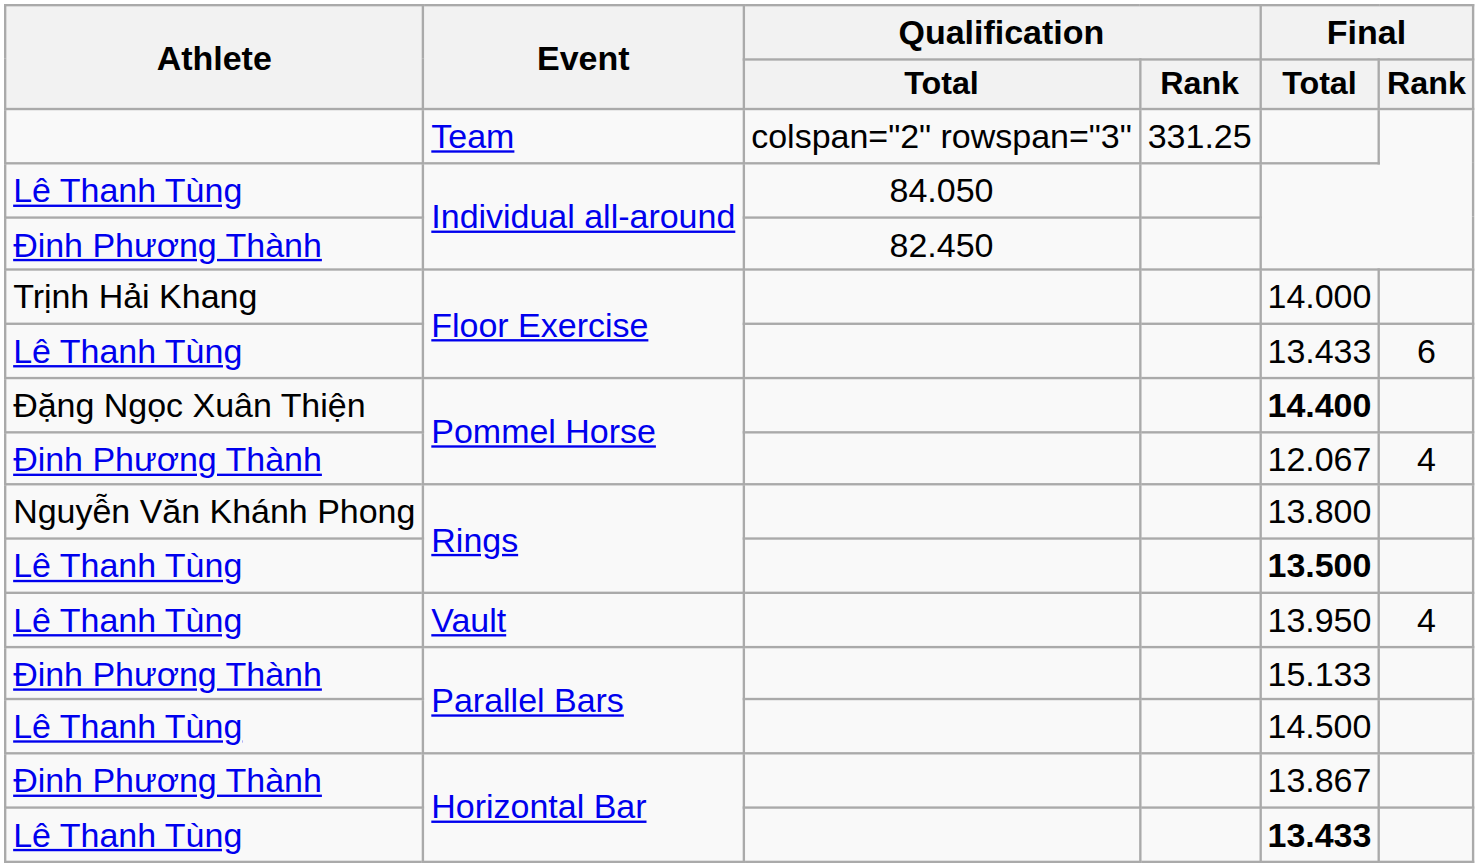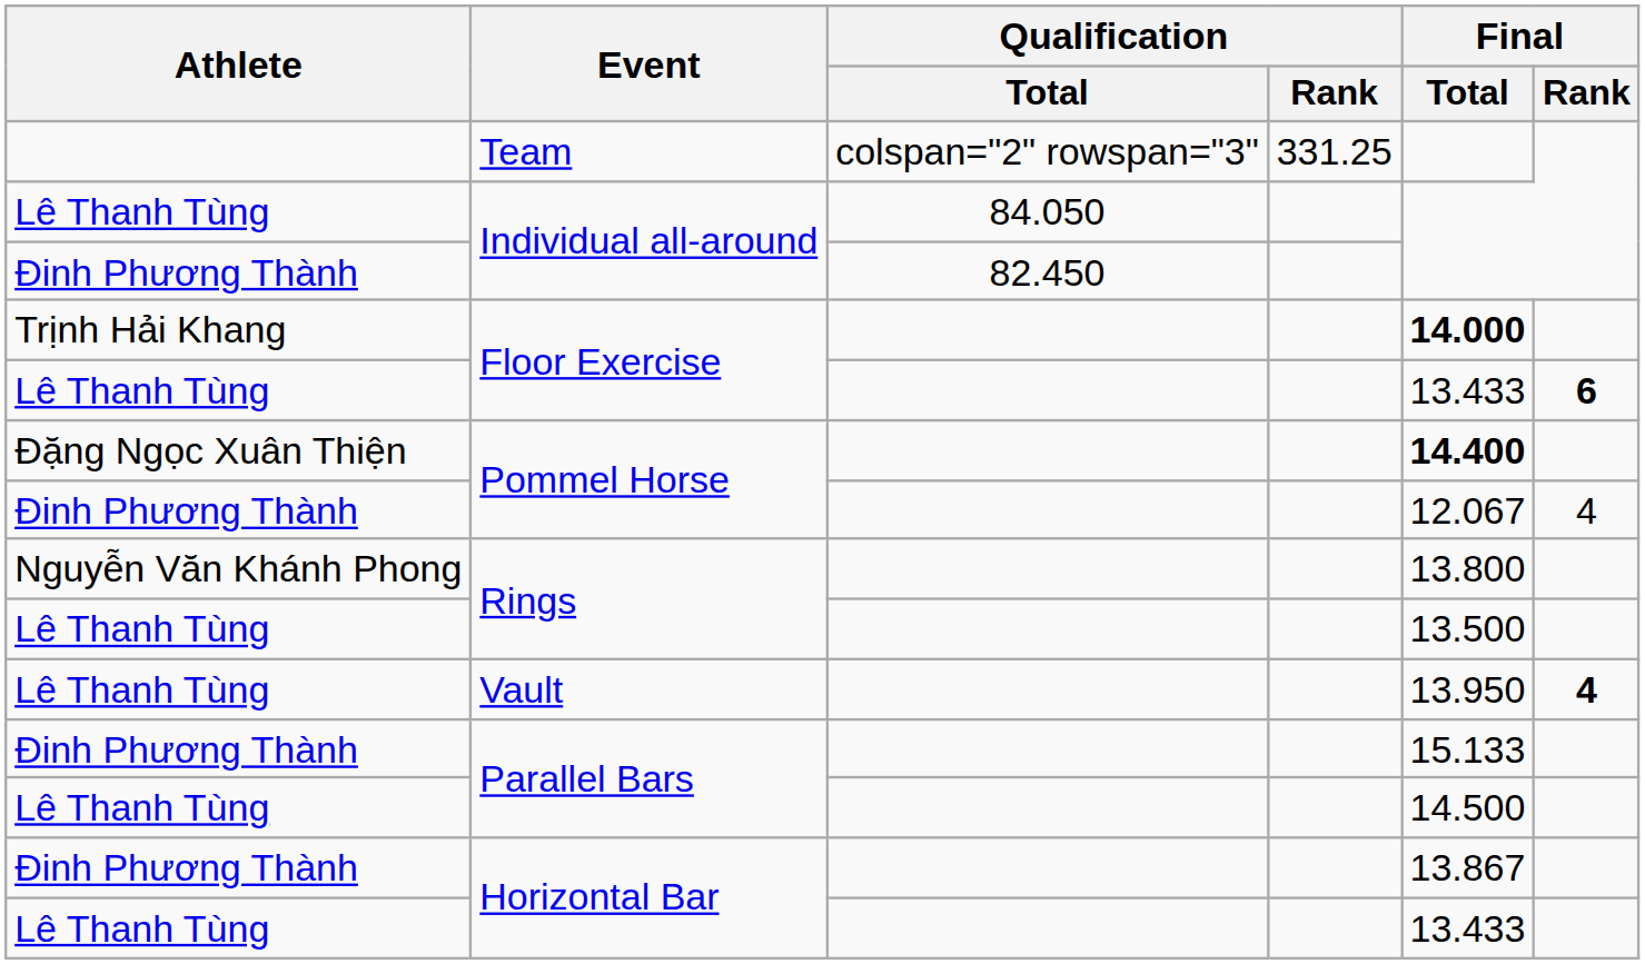Trịnh Hải Khang / Floor Exercise | Final / Total: normal -> bold
Lê Thanh Tùng / Floor Exercise | Final / Rank: normal -> bold
Lê Thanh Tùng / Rings | Final / Total: bold -> normal
Vault | Final / Rank: normal -> bold
Lê Thanh Tùng / Horizontal Bar | Final / Total: bold -> normal
